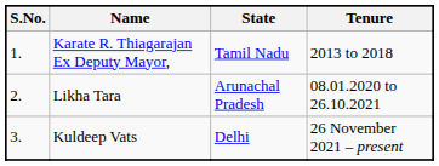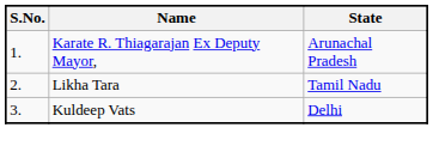- column: Tenure | 2013 to 2018 | 08.01.2020 to 26.10.2021 | 26 November 2021 – present
Karate R. Thiagarajan Ex Deputy Mayor, | State: Tamil Nadu -> Arunachal Pradesh
Likha Tara | State: Arunachal Pradesh -> Tamil Nadu
